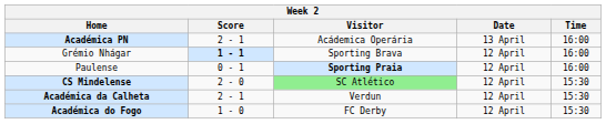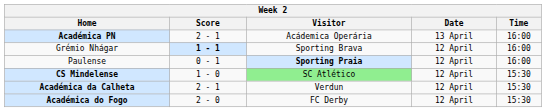CS Mindelense | Score: 2 - 0 -> 1 - 0
Académica do Fogo | Score: 1 - 0 -> 2 - 0
